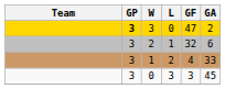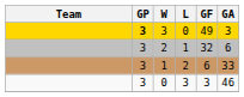row 2 | GF: 47 -> 49
row 2 | GA: 2 -> 3
row 4 | GF: 4 -> 6
row 5 | GA: 45 -> 46
